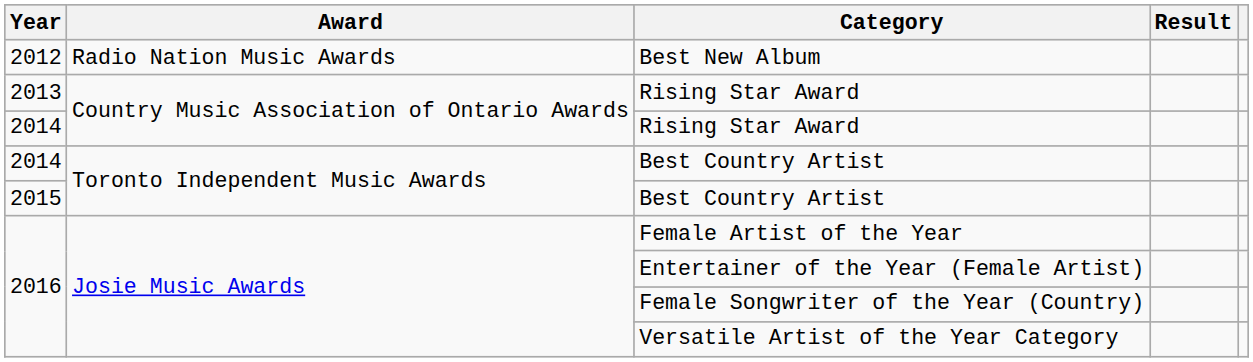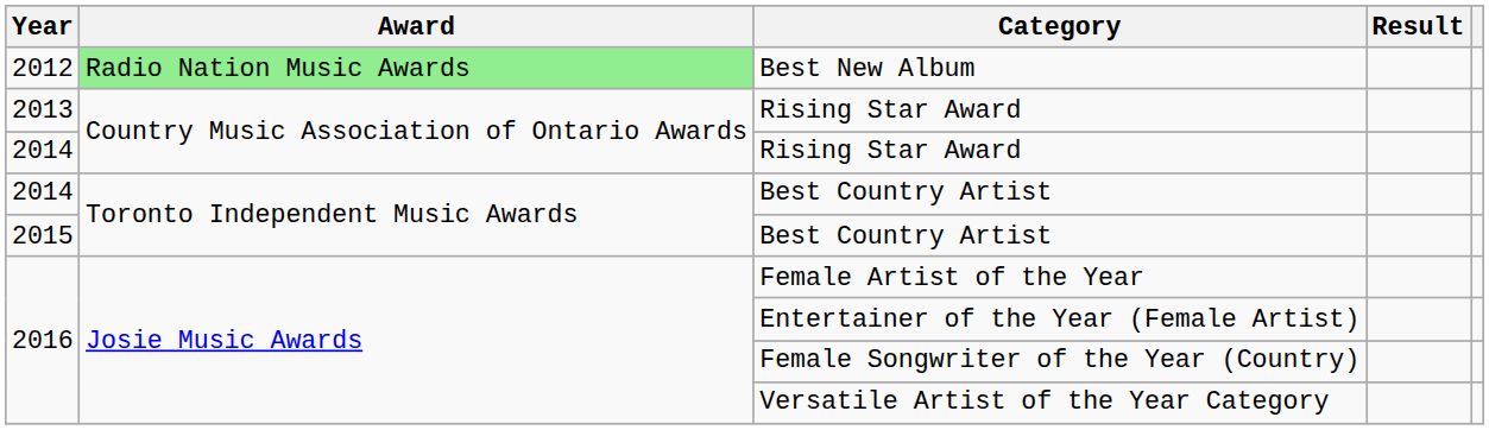Best New Album | Award: no background -> lightgreen background
